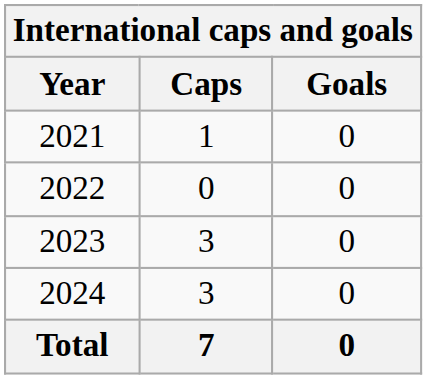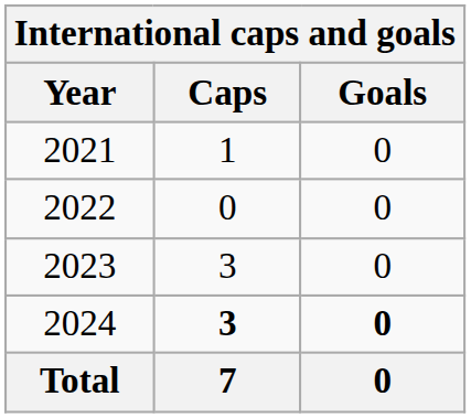2024 | Caps: normal -> bold
2024 | Goals: normal -> bold
